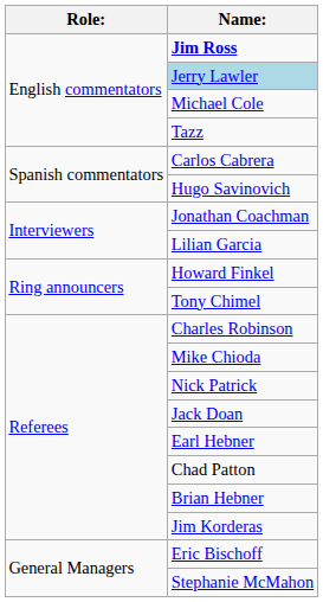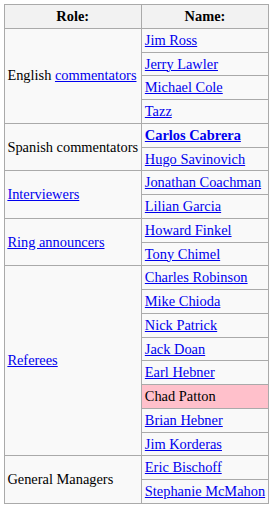Jim Ross | Name:: bold -> normal
Jerry Lawler | Name:: lightblue background -> no background
Carlos Cabrera | Name:: normal -> bold
Chad Patton | Name:: no background -> pink background
